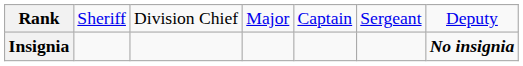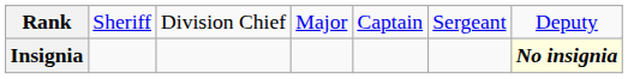Insignia | column 7: no background -> lightyellow background
